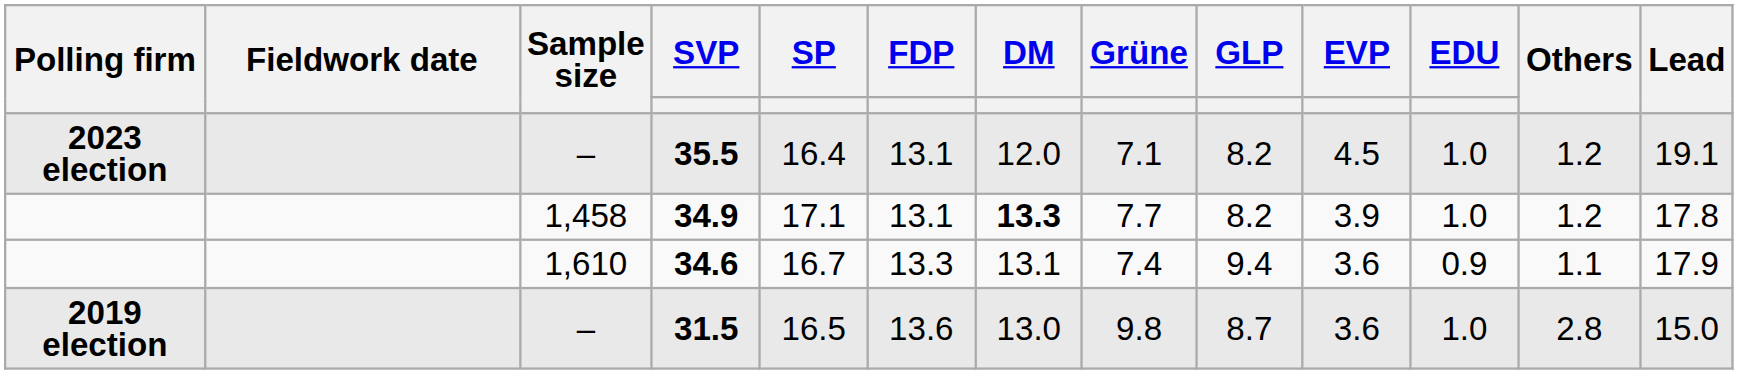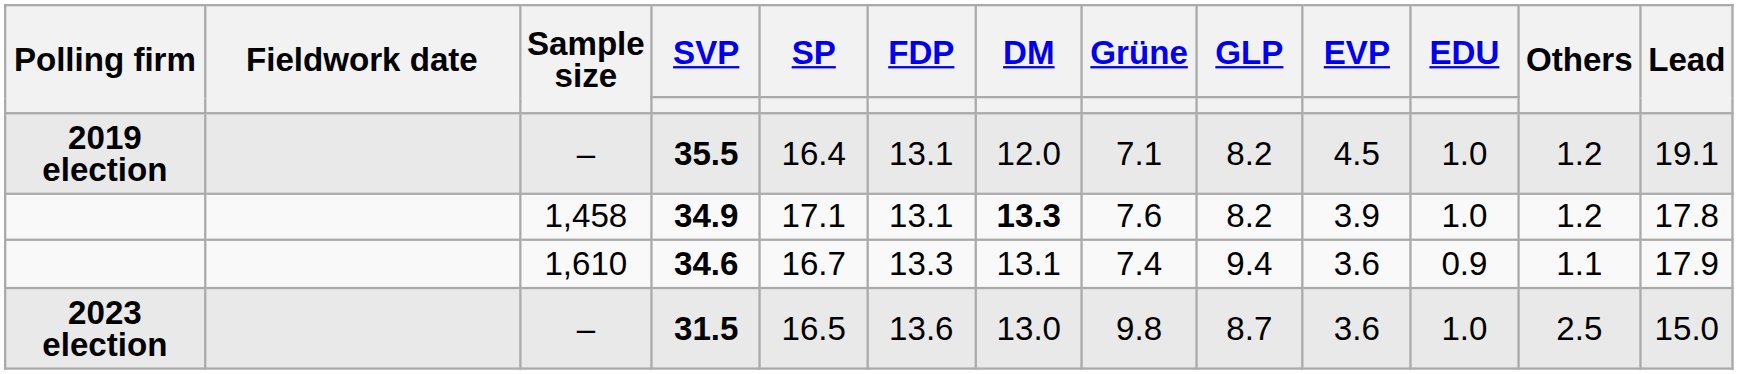35.5 | Polling firm: 2023 election -> 2019 election
34.9 | Grüne: 7.7 -> 7.6
31.5 | Polling firm: 2019 election -> 2023 election
31.5 | Others: 2.8 -> 2.5
